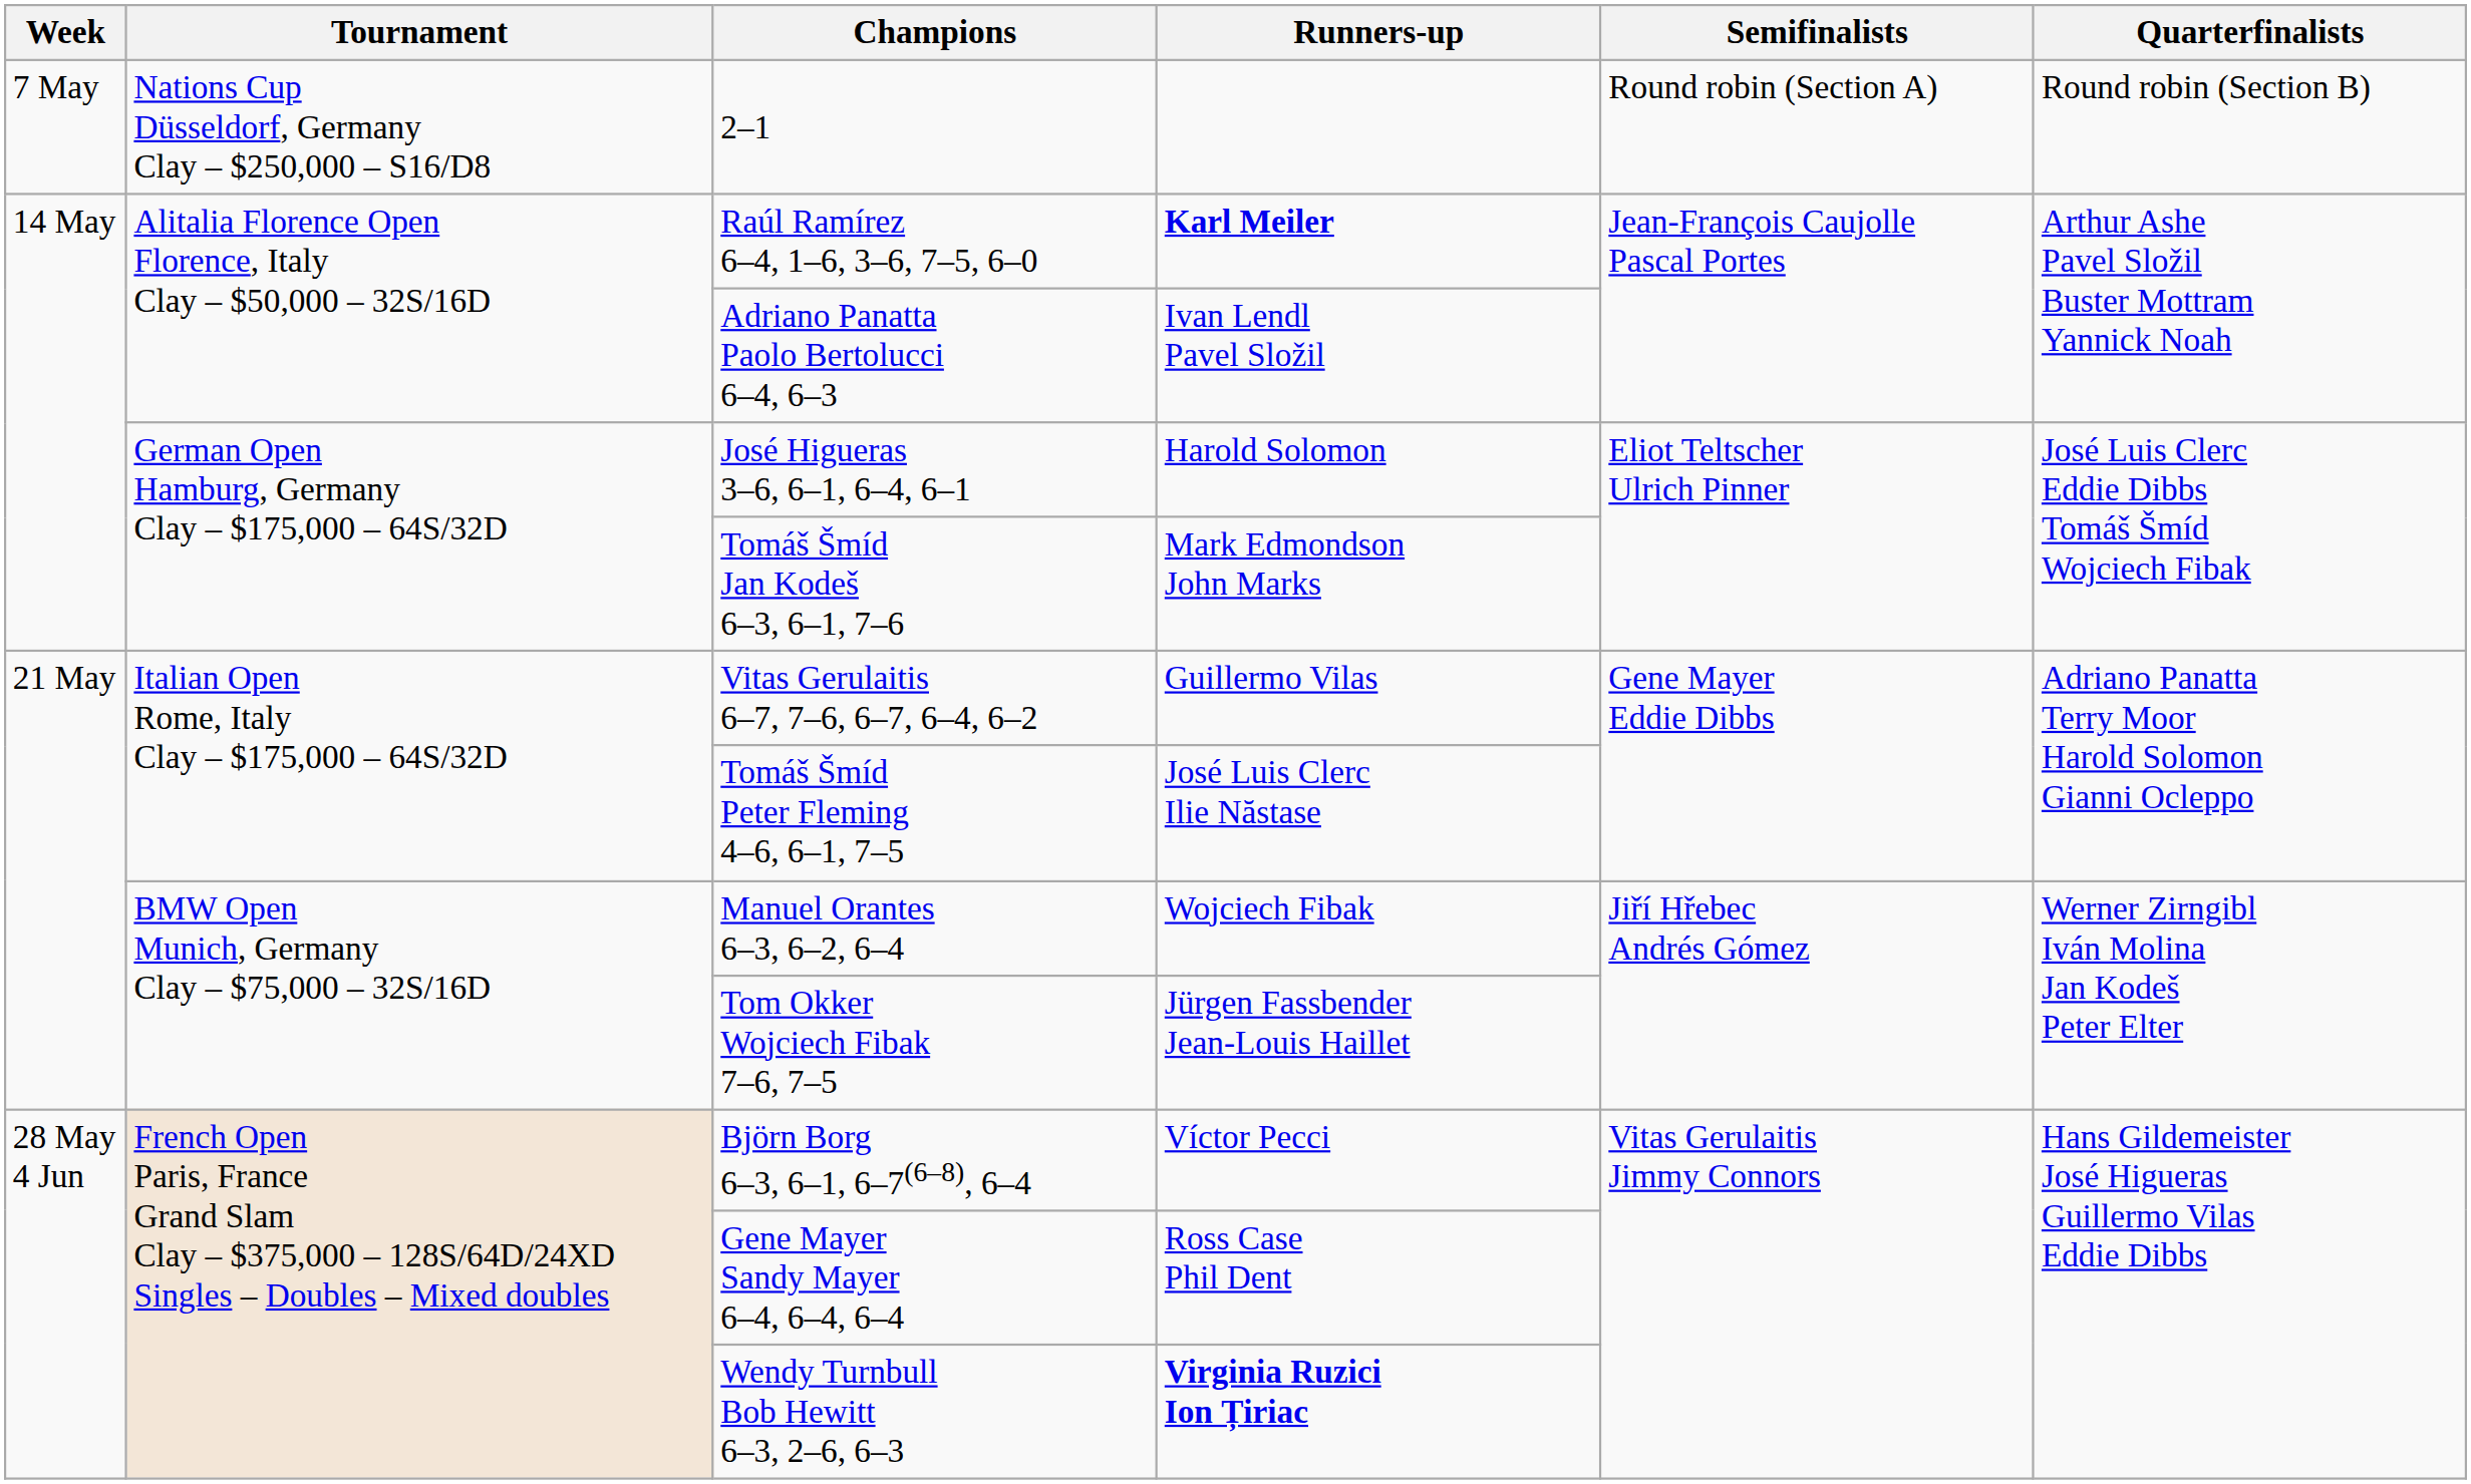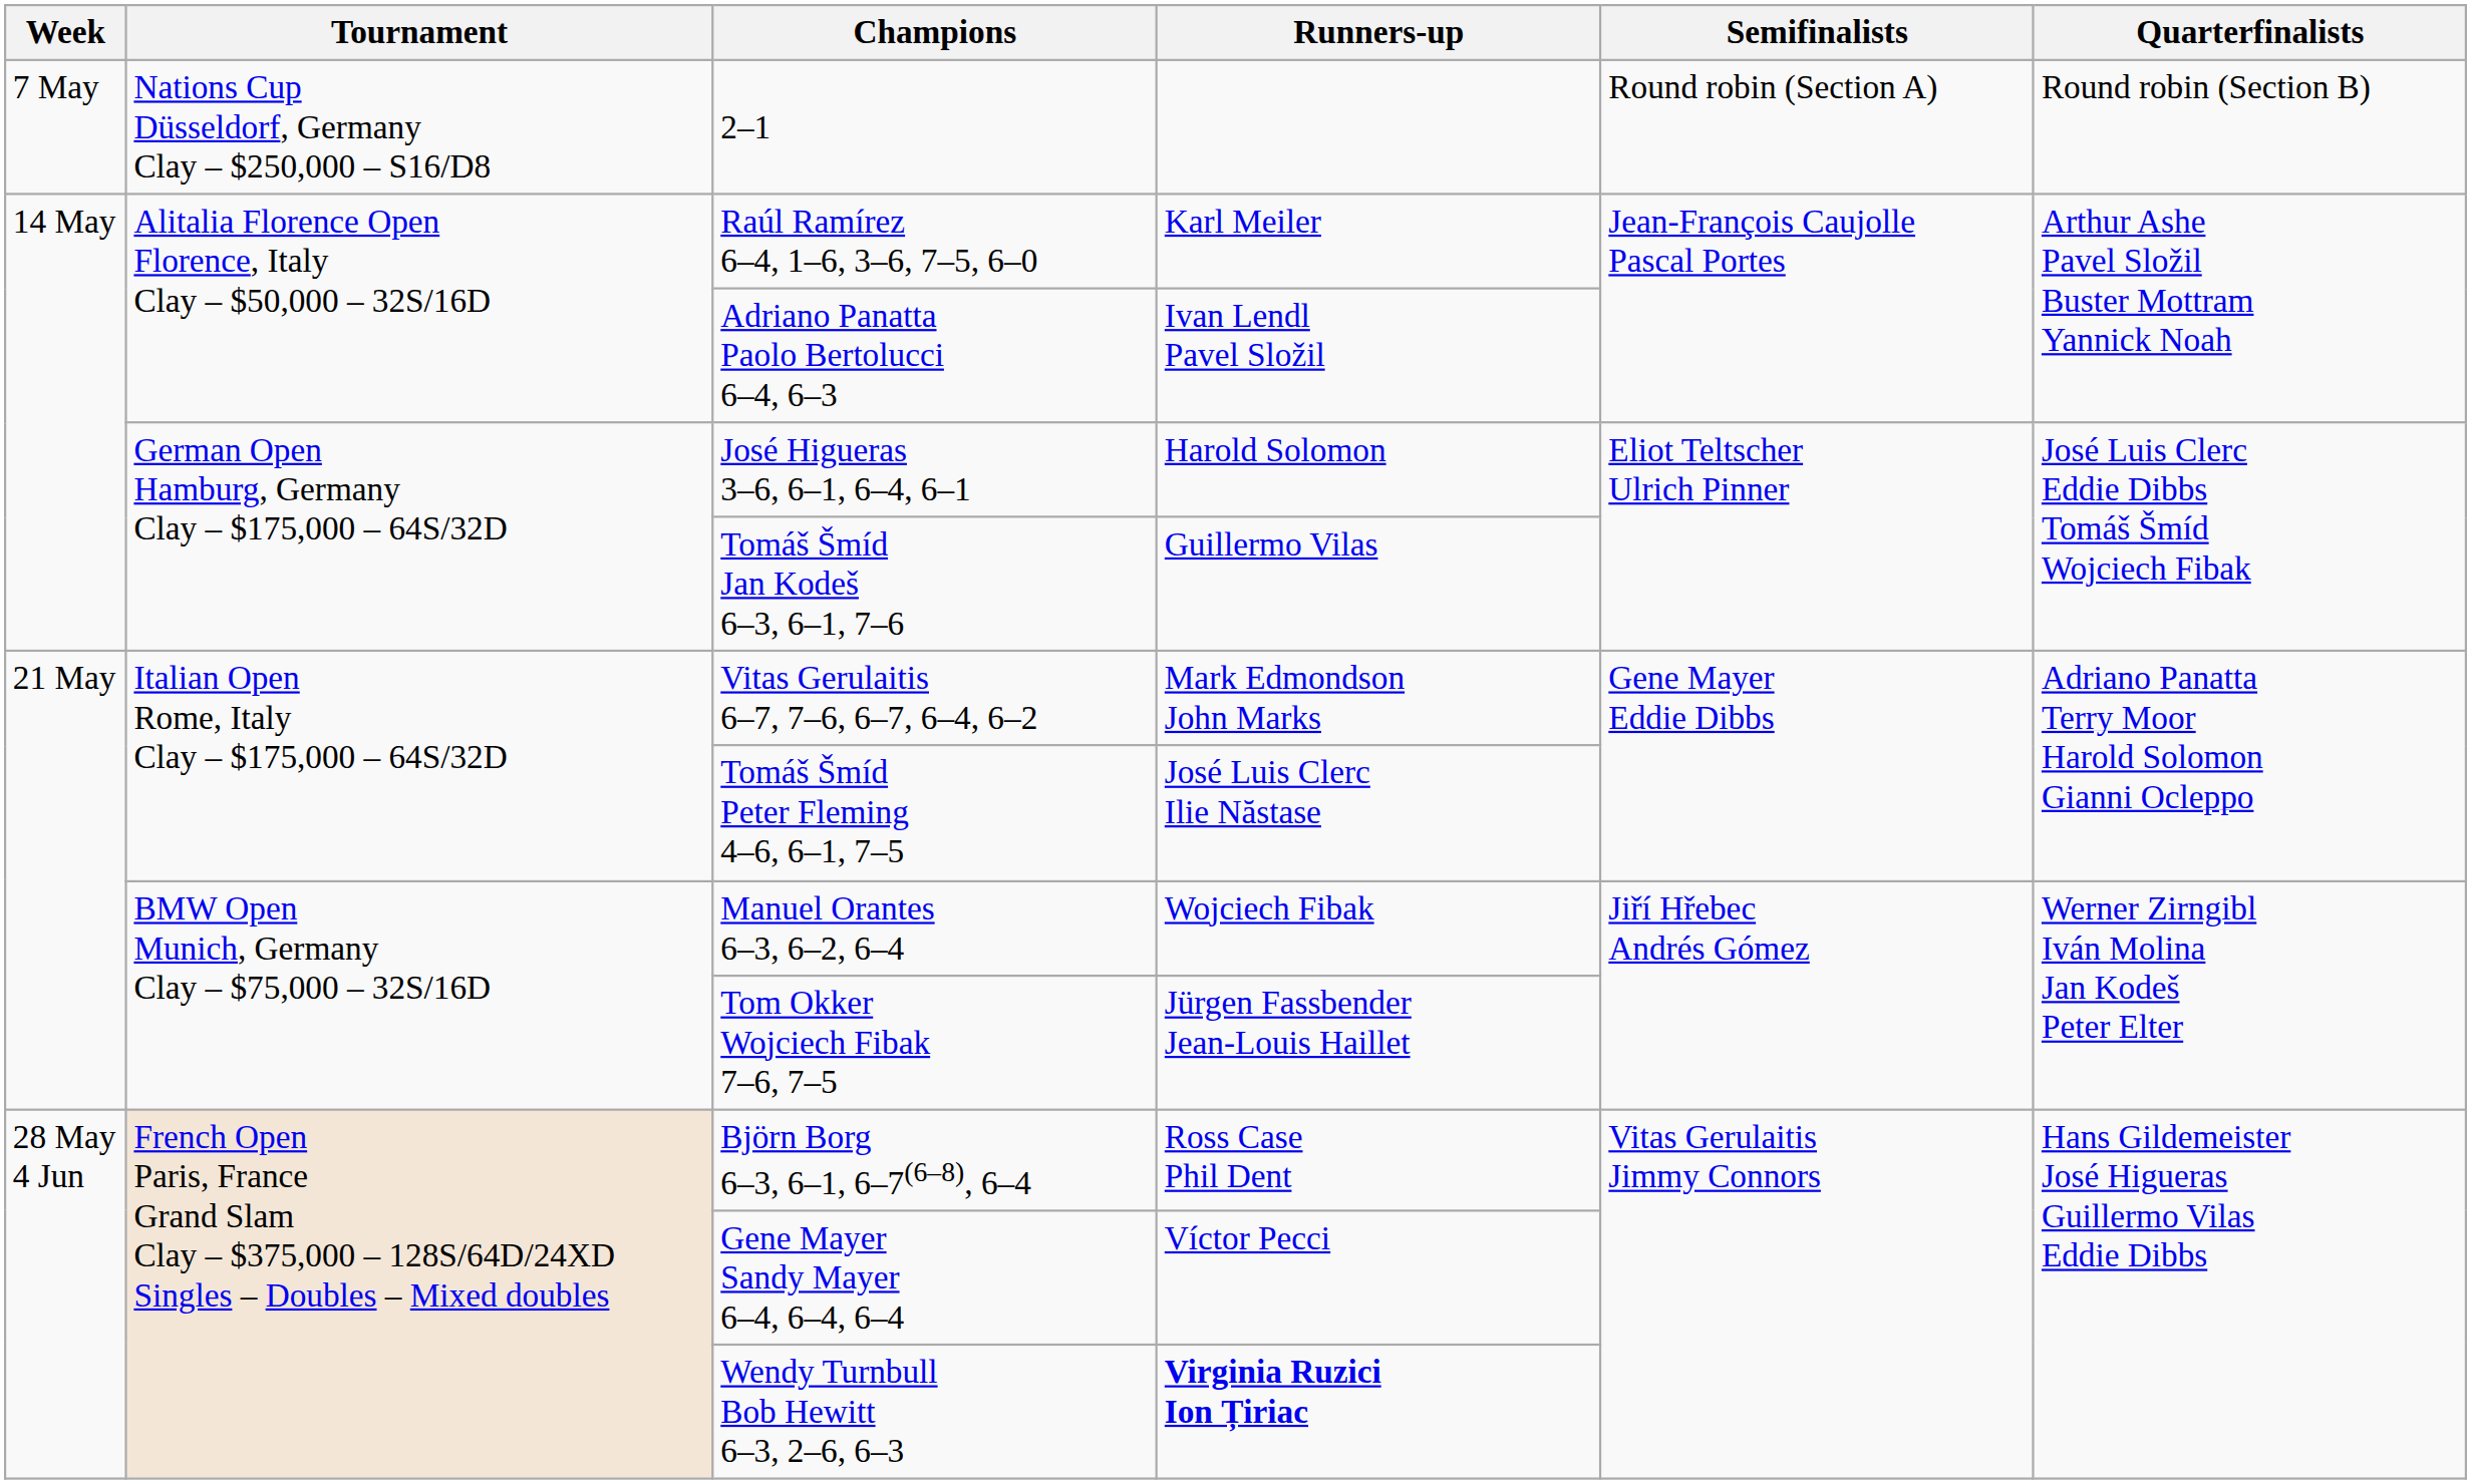Raúl Ramírez 6–4, 1–6, 3–6, 7–5, 6–0 | Runners-up: bold -> normal
Tomáš Šmíd Jan Kodeš 6–3, 6–1, 7–6 | Runners-up: Mark Edmondson John Marks -> Guillermo Vilas
Vitas Gerulaitis 6–7, 7–6, 6–7, 6–4, 6–2 | Runners-up: Guillermo Vilas -> Mark Edmondson John Marks
Björn Borg 6–3, 6–1, 6–7(6–8), 6–4 | Runners-up: Víctor Pecci -> Ross Case Phil Dent
Gene Mayer Sandy Mayer 6–4, 6–4, 6–4 | Runners-up: Ross Case Phil Dent -> Víctor Pecci
